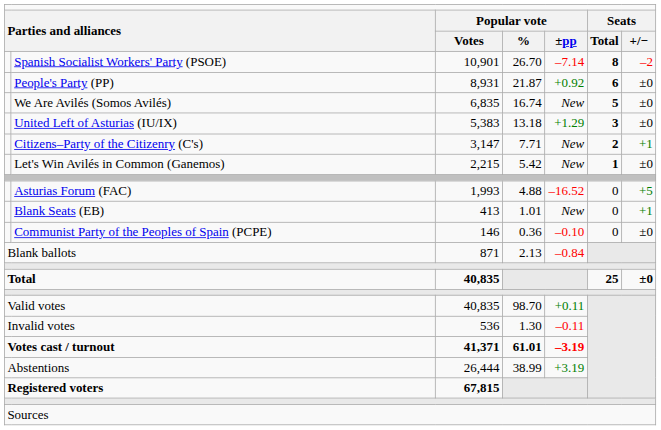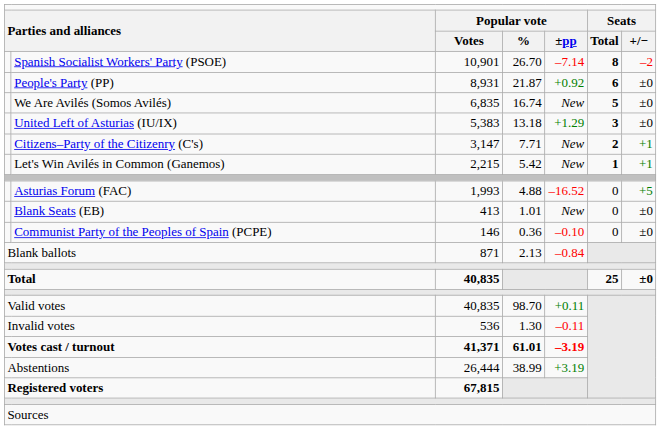Let's Win Avilés in Common (Ganemos) | column 7: ±0 -> +1
Blank Seats (EB) | column 7: +1 -> ±0
